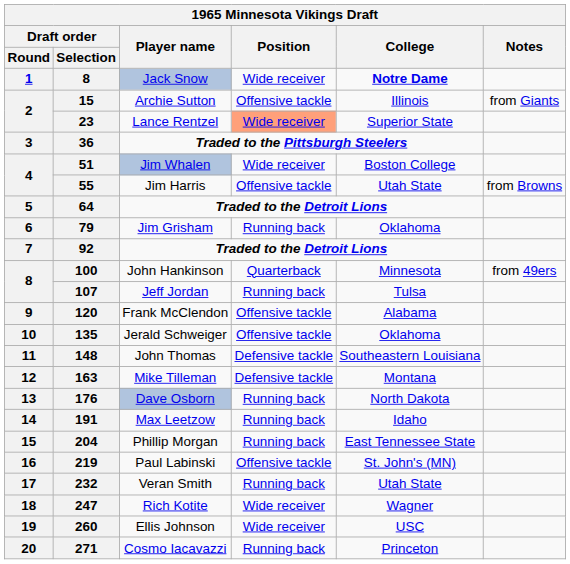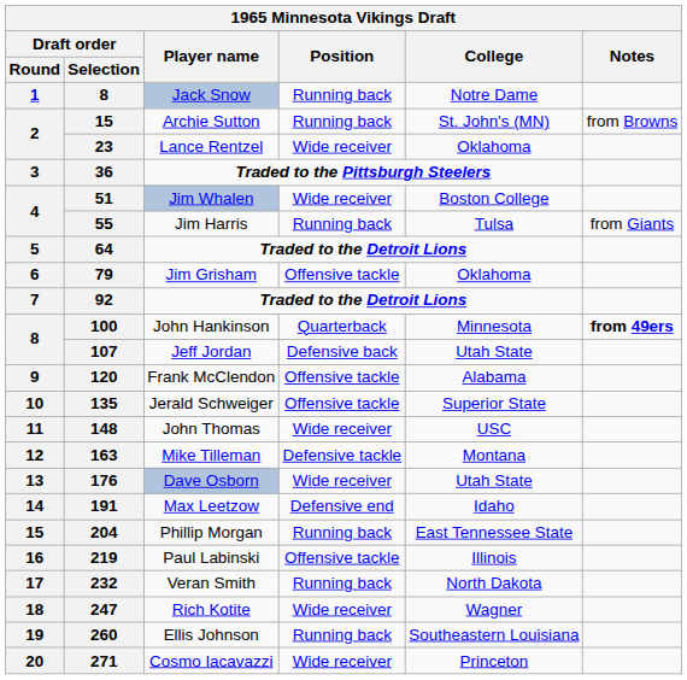Jack Snow | Position: Wide receiver -> Running back
Jack Snow | College: bold -> normal
Archie Sutton | Position: Offensive tackle -> Running back
Archie Sutton | College: Illinois -> St. John's (MN)
Archie Sutton | Notes: from Giants -> from Browns
Lance Rentzel | Position: lightsalmon background -> no background
Lance Rentzel | College: Superior State -> Oklahoma
Jim Harris | Position: Offensive tackle -> Running back
Jim Harris | College: Utah State -> Tulsa
Jim Harris | Notes: from Browns -> from Giants
Jim Grisham | Position: Running back -> Offensive tackle
John Hankinson | Notes: normal -> bold
Jeff Jordan | Position: Running back -> Defensive back
Jeff Jordan | College: Tulsa -> Utah State
Jerald Schweiger | College: Oklahoma -> Superior State
John Thomas | Position: Defensive tackle -> Wide receiver
John Thomas | College: Southeastern Louisiana -> USC
Dave Osborn | Position: Running back -> Wide receiver
Dave Osborn | College: North Dakota -> Utah State
Max Leetzow | Position: Running back -> Defensive end
Paul Labinski | College: St. John's (MN) -> Illinois
Veran Smith | College: Utah State -> North Dakota
Ellis Johnson | Position: Wide receiver -> Running back
Ellis Johnson | College: USC -> Southeastern Louisiana
Cosmo Iacavazzi | Position: Running back -> Wide receiver
